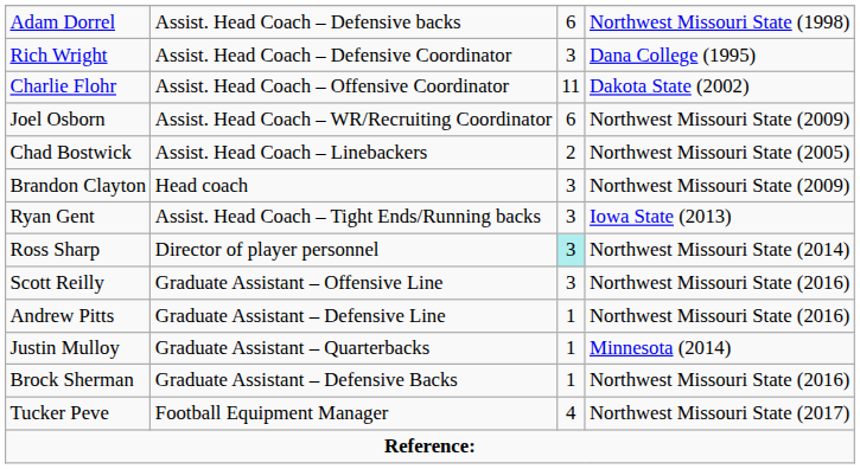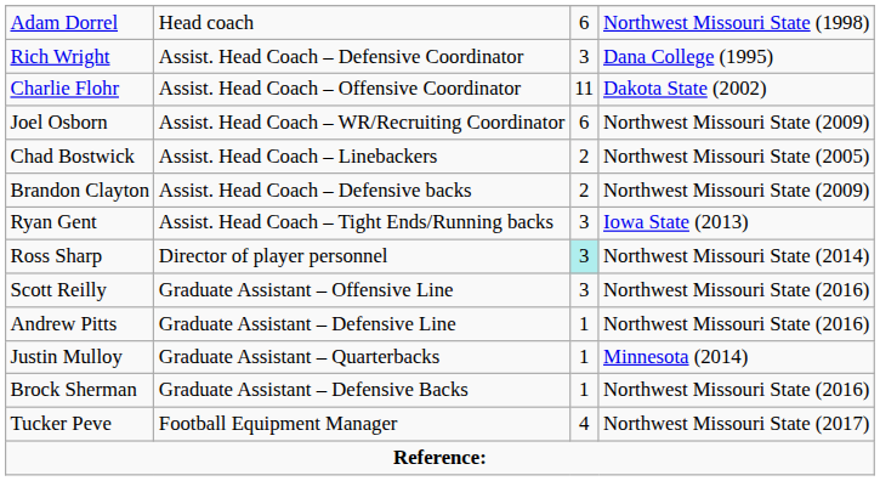Adam Dorrel | column 2: Assist. Head Coach – Defensive backs -> Head coach
Brandon Clayton | column 2: Head coach -> Assist. Head Coach – Defensive backs
Brandon Clayton | column 3: 3 -> 2
